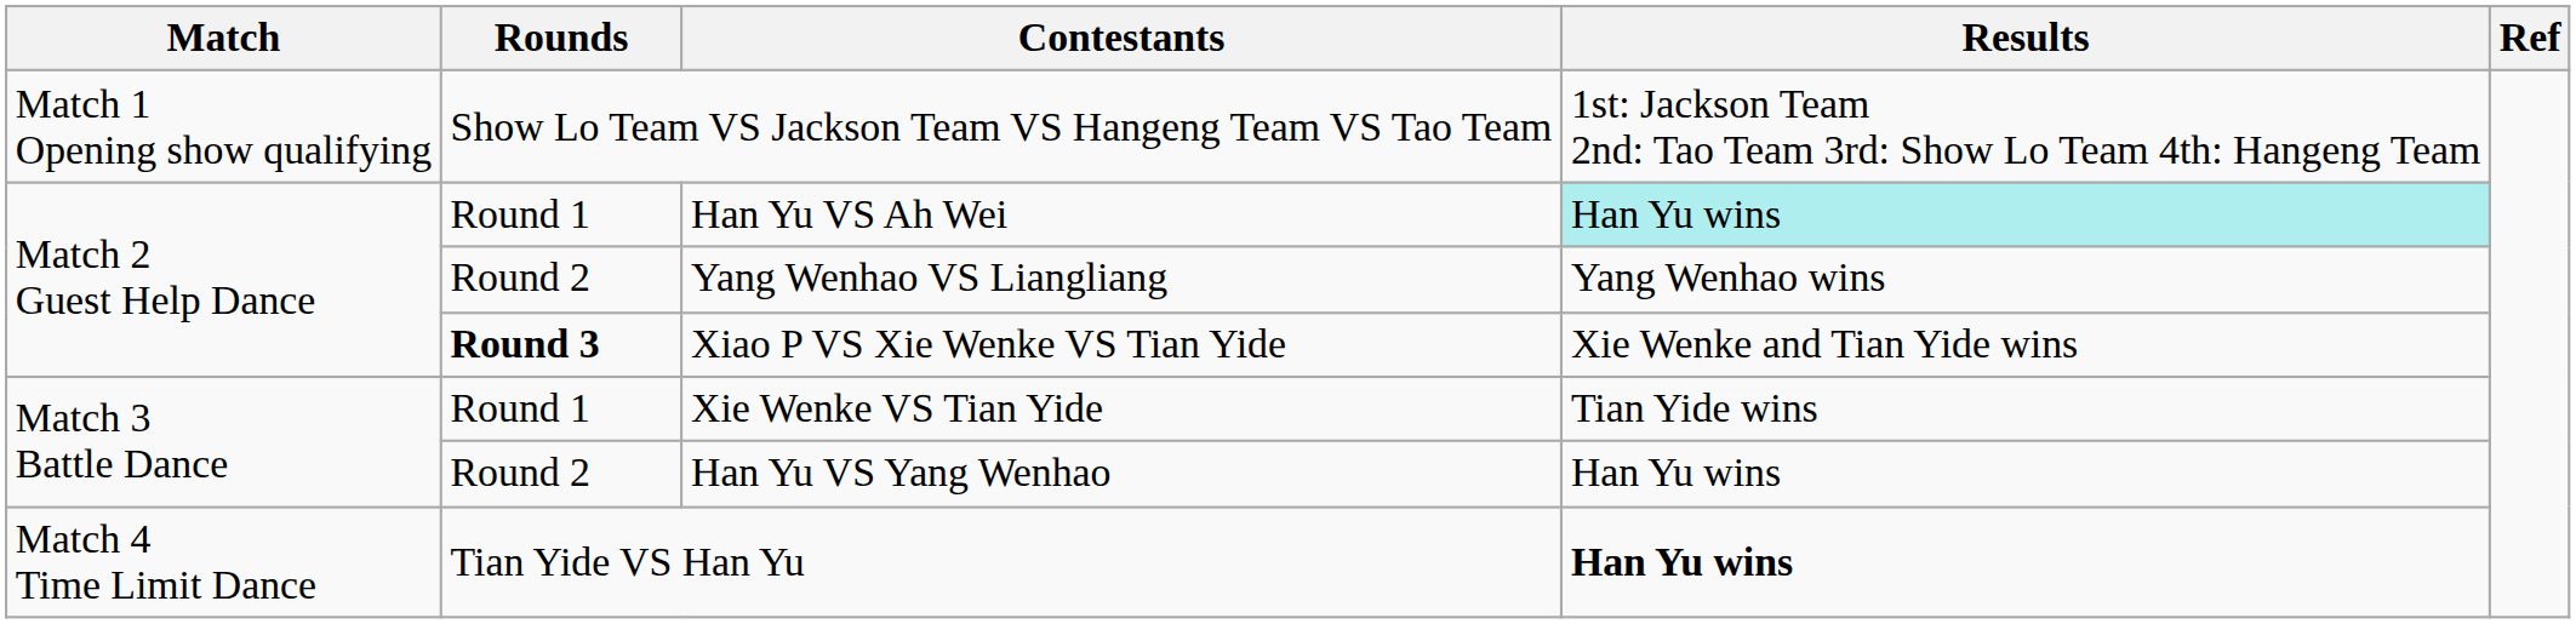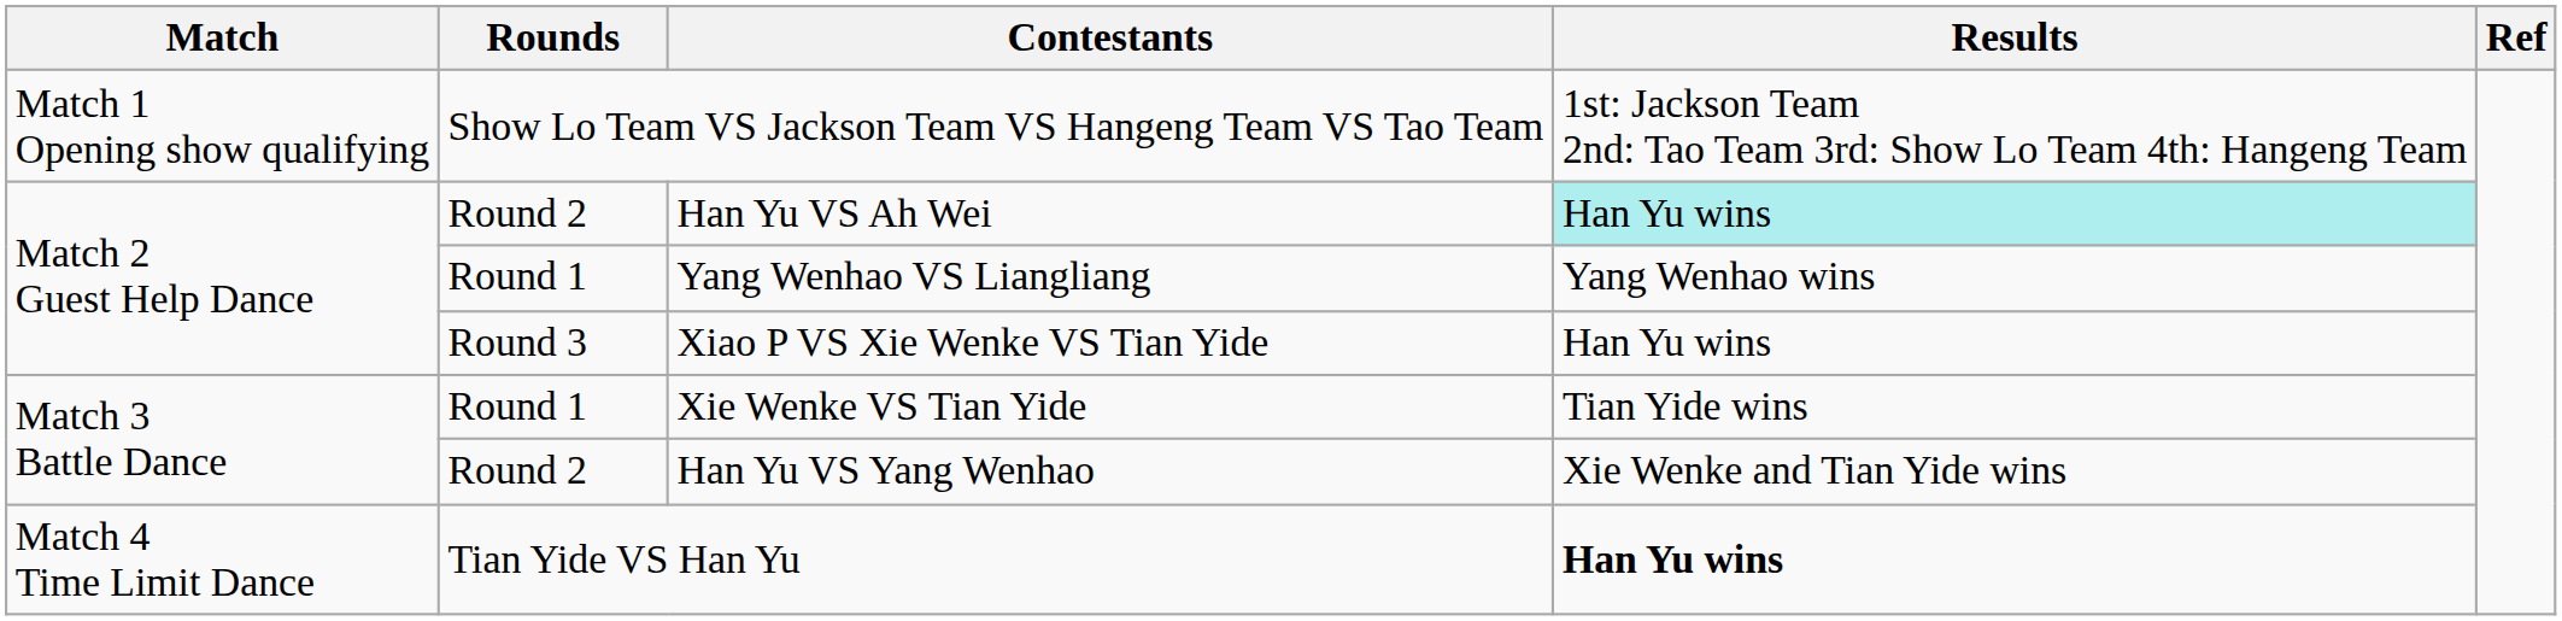Han Yu VS Ah Wei | Rounds: Round 1 -> Round 2
Yang Wenhao VS Liangliang | Rounds: Round 2 -> Round 1
Xiao P VS Xie Wenke VS Tian Yide | Rounds: bold -> normal
Xiao P VS Xie Wenke VS Tian Yide | Results: Xie Wenke and Tian Yide wins -> Han Yu wins
Han Yu VS Yang Wenhao | Results: Han Yu wins -> Xie Wenke and Tian Yide wins
